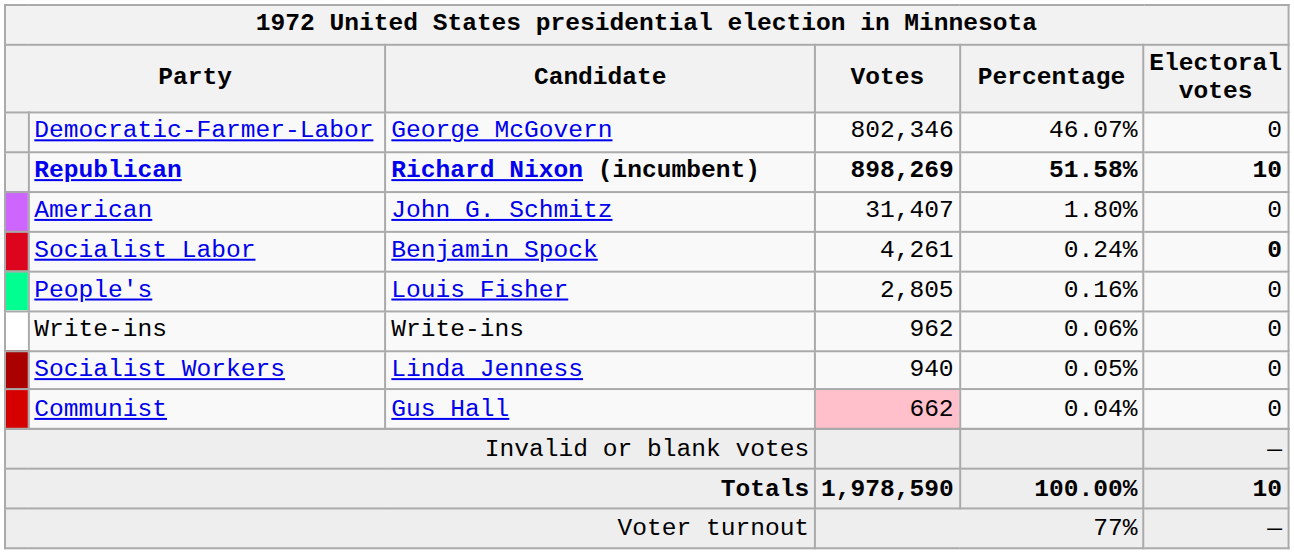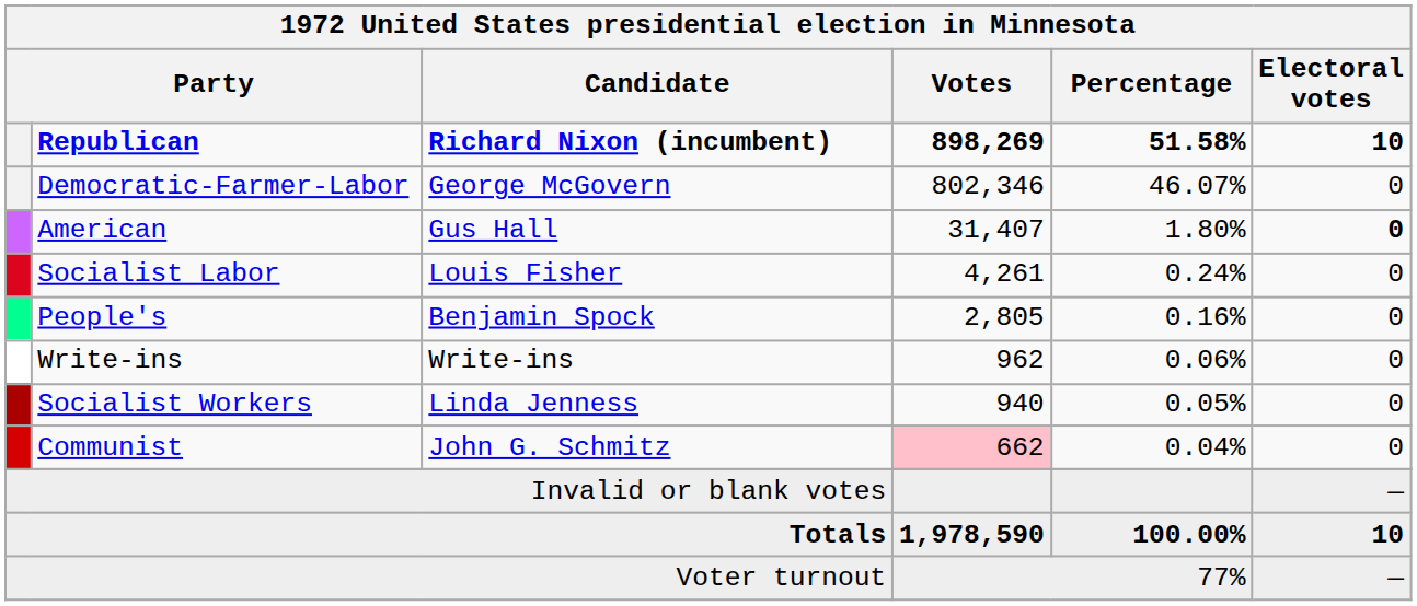rows swapped: Republican <-> Democratic-Farmer-Labor
American | Candidate: John G. Schmitz -> Gus Hall
American | Electoral votes: normal -> bold
Socialist Labor | Candidate: Benjamin Spock -> Louis Fisher
Socialist Labor | Electoral votes: bold -> normal
People's | Candidate: Louis Fisher -> Benjamin Spock
Communist | Candidate: Gus Hall -> John G. Schmitz
